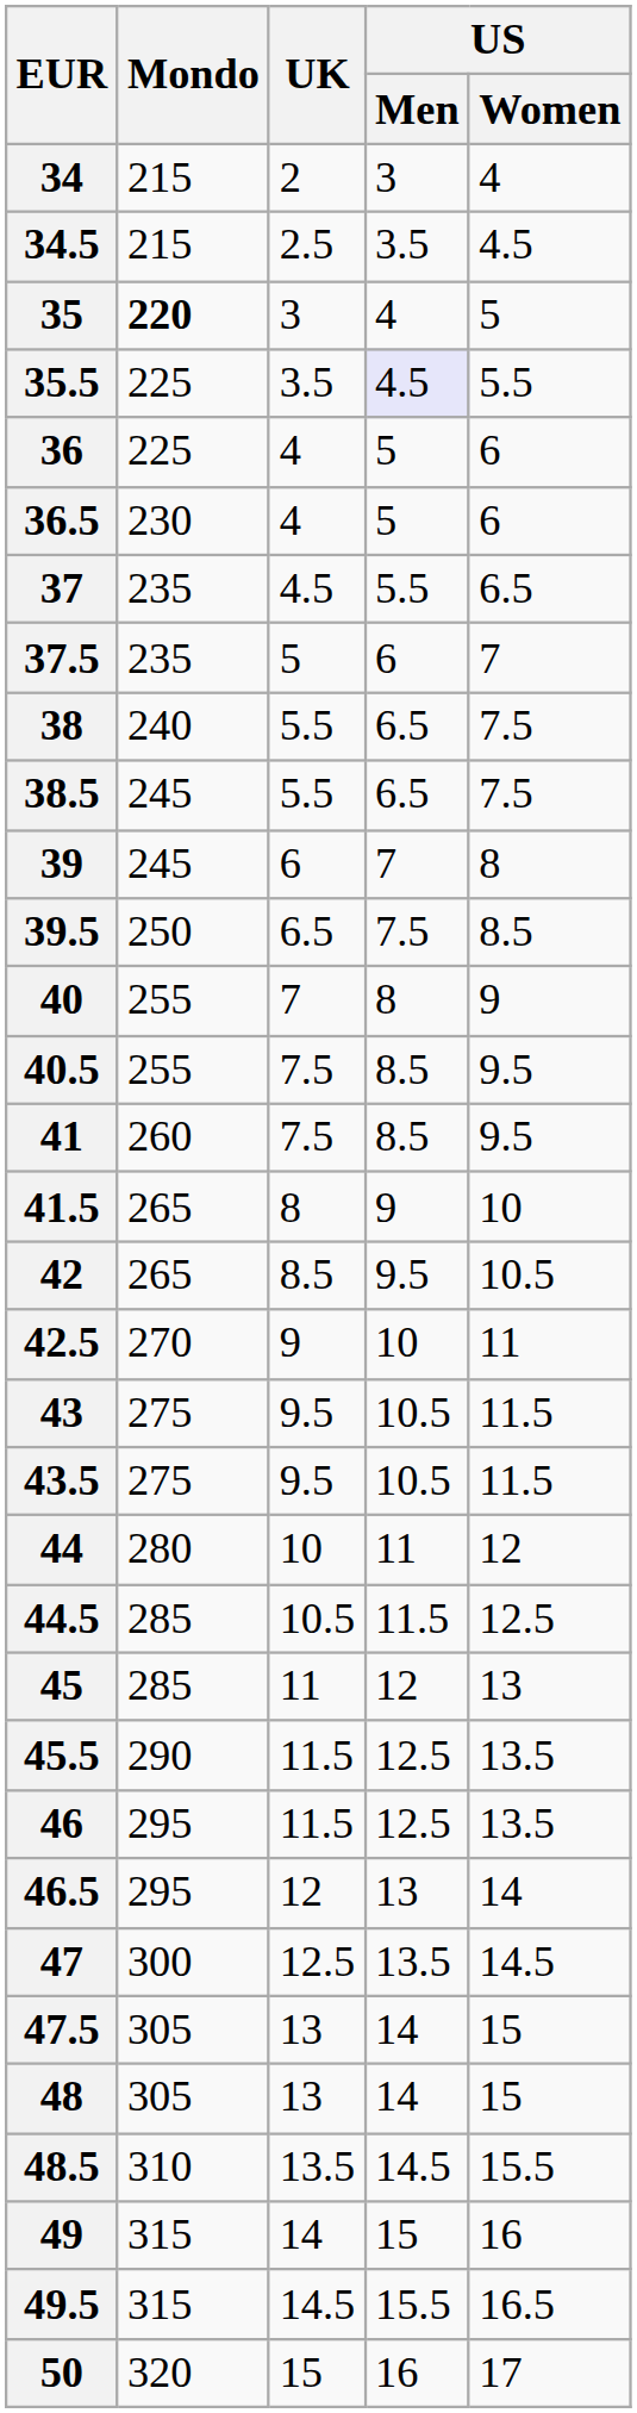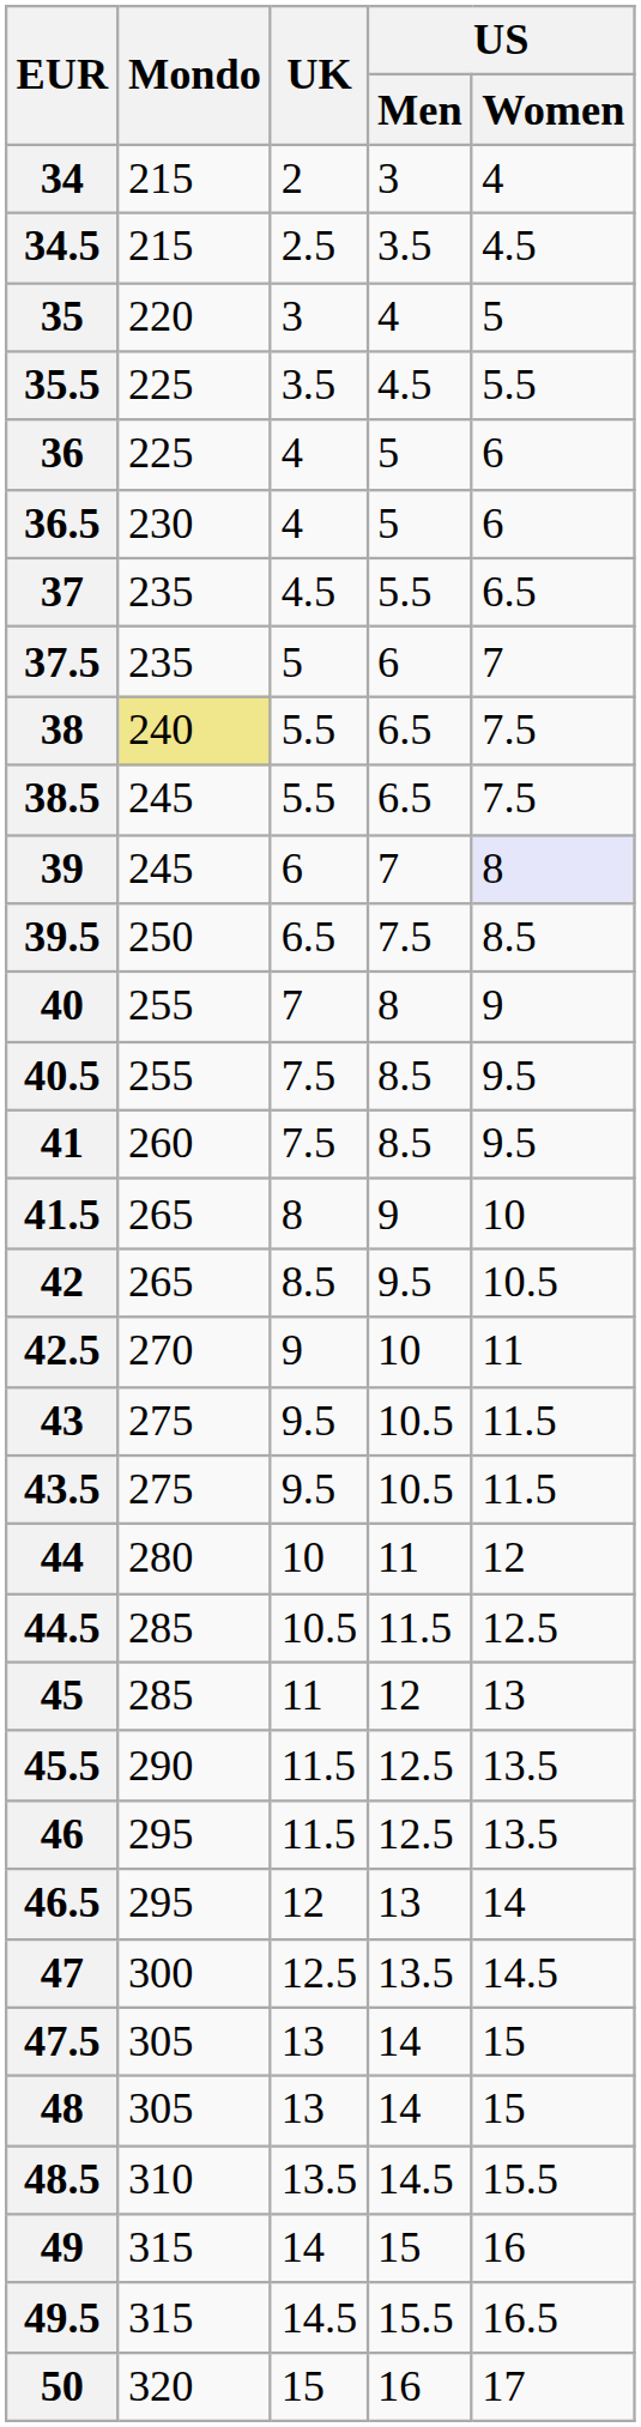35 | Mondo: bold -> normal
35.5 | US / Men: lavender background -> no background
38 | Mondo: no background -> khaki background
39 | US / Women: no background -> lavender background
